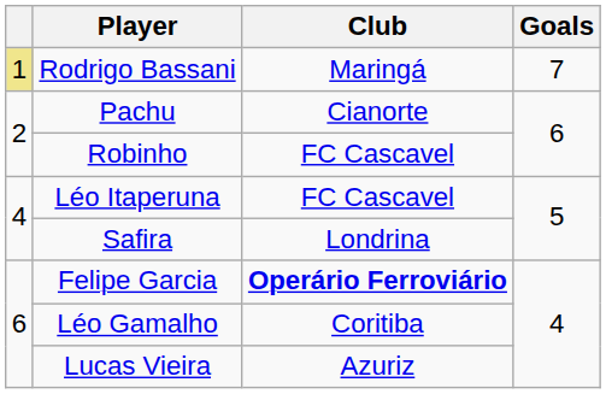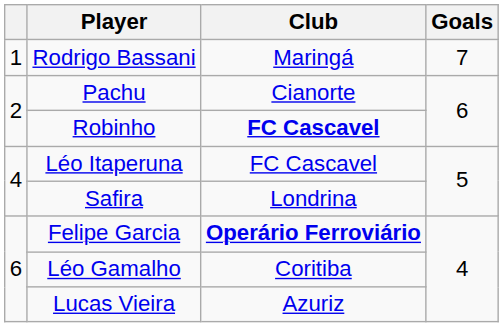Rodrigo Bassani | column 1: khaki background -> no background
Robinho | Club: normal -> bold
